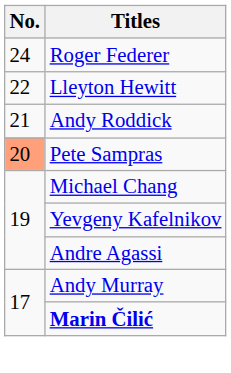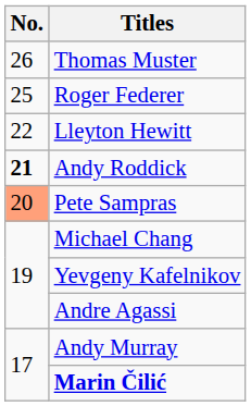+ row: 26 | Thomas Muster
Roger Federer | No.: 24 -> 25
Andy Roddick | No.: normal -> bold
